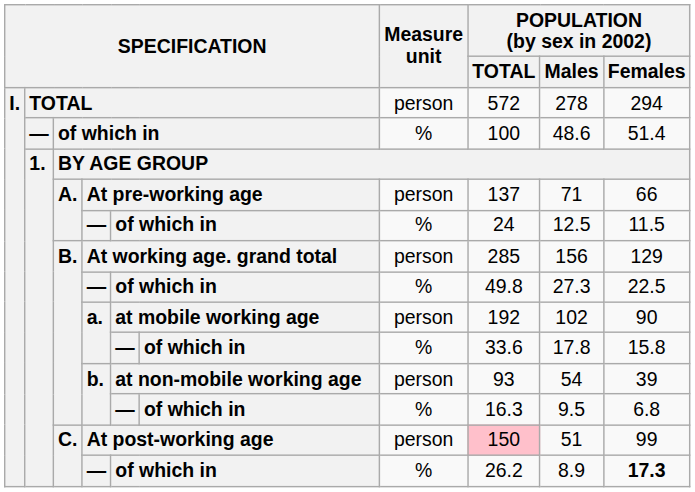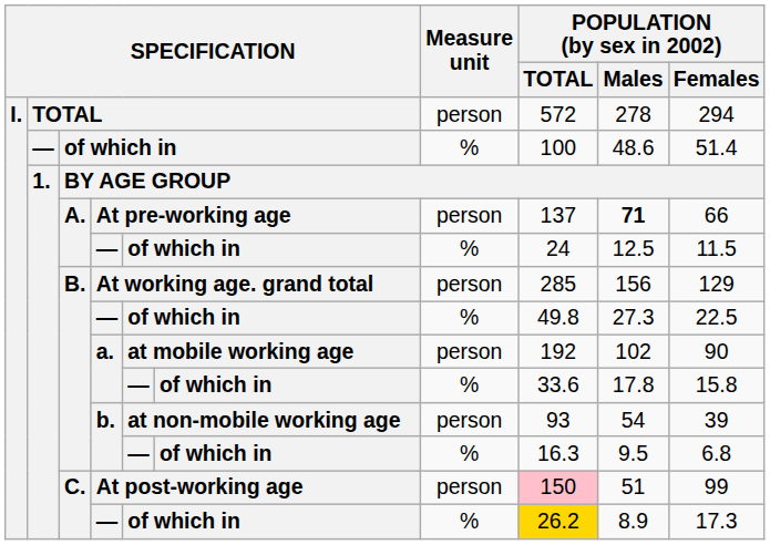At pre-working age | POPULATION (by sex in 2002) / Males: normal -> bold
C. / — | POPULATION (by sex in 2002) / TOTAL: no background -> gold background
C. / — | POPULATION (by sex in 2002) / Females: bold -> normal
